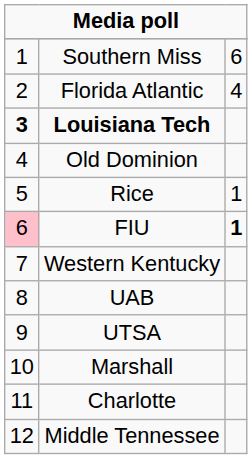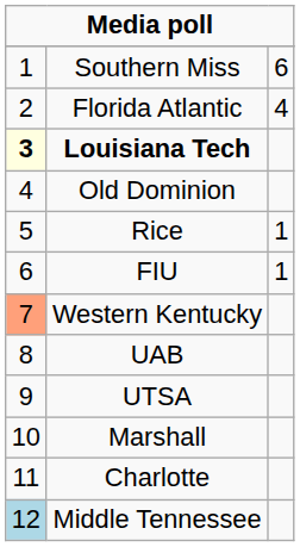Louisiana Tech | column 1: no background -> lightyellow background
FIU | column 1: pink background -> no background
FIU | column 3: bold -> normal
Western Kentucky | column 1: no background -> lightsalmon background
Middle Tennessee | column 1: no background -> lightblue background
